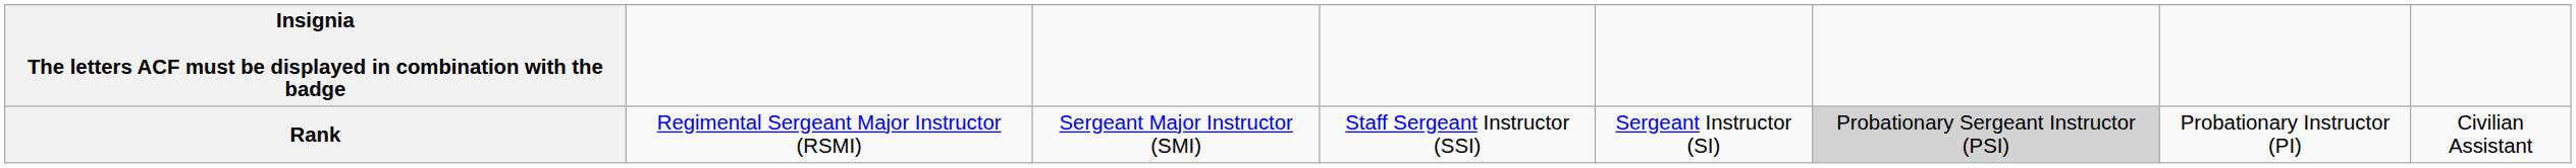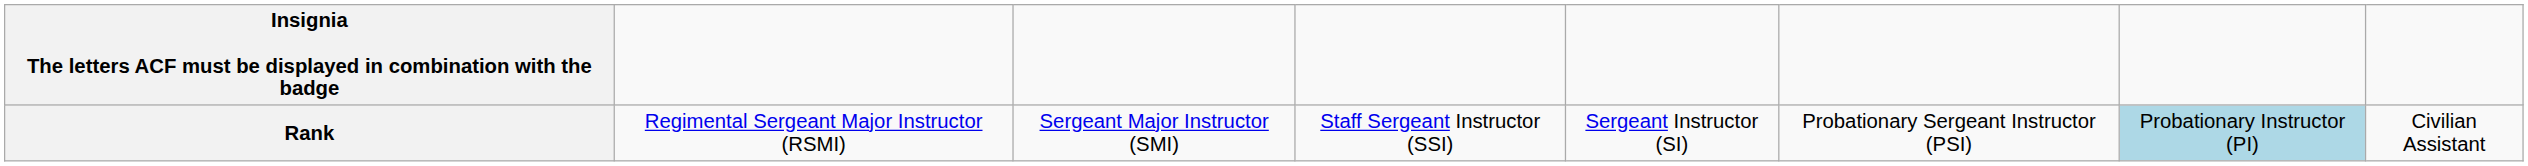Rank | column 6: lightgrey background -> no background
Rank | column 7: no background -> lightblue background
